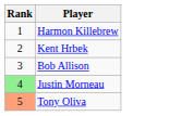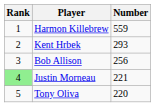+ column: Number | 559 | 293 | 256 | 221 | 220
Tony Oliva | Rank: lightsalmon background -> no background
